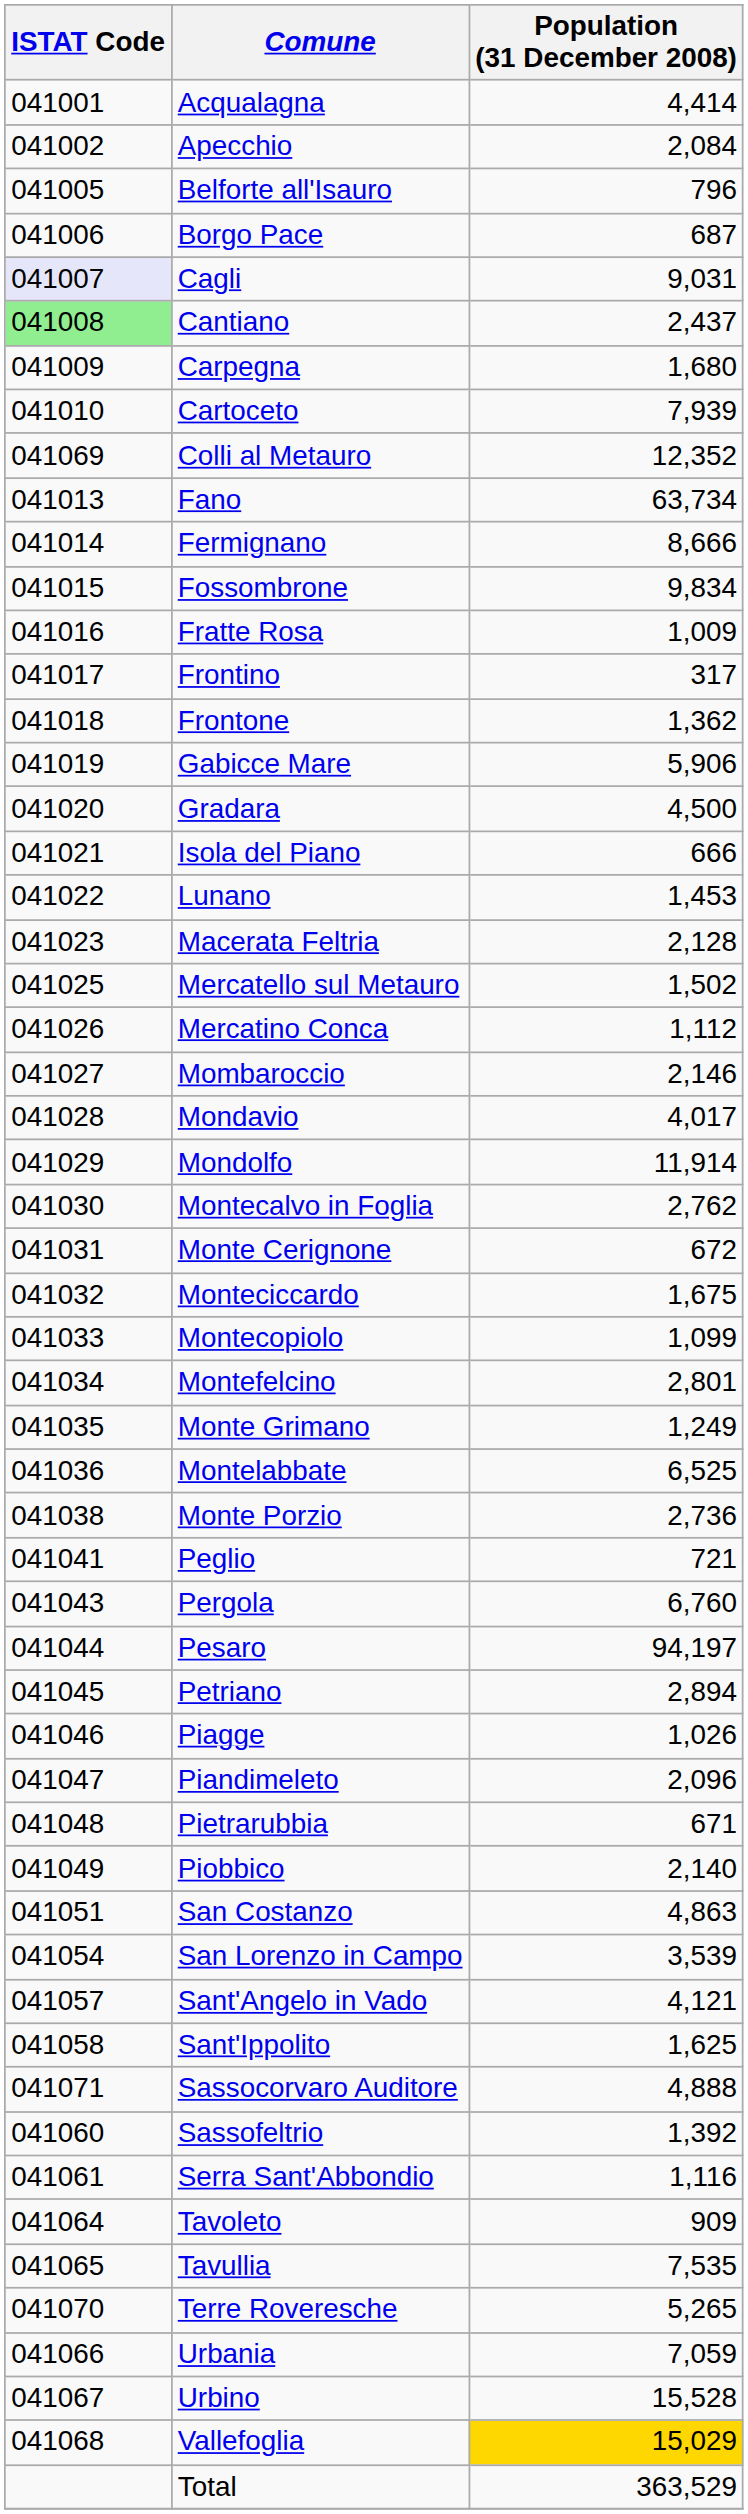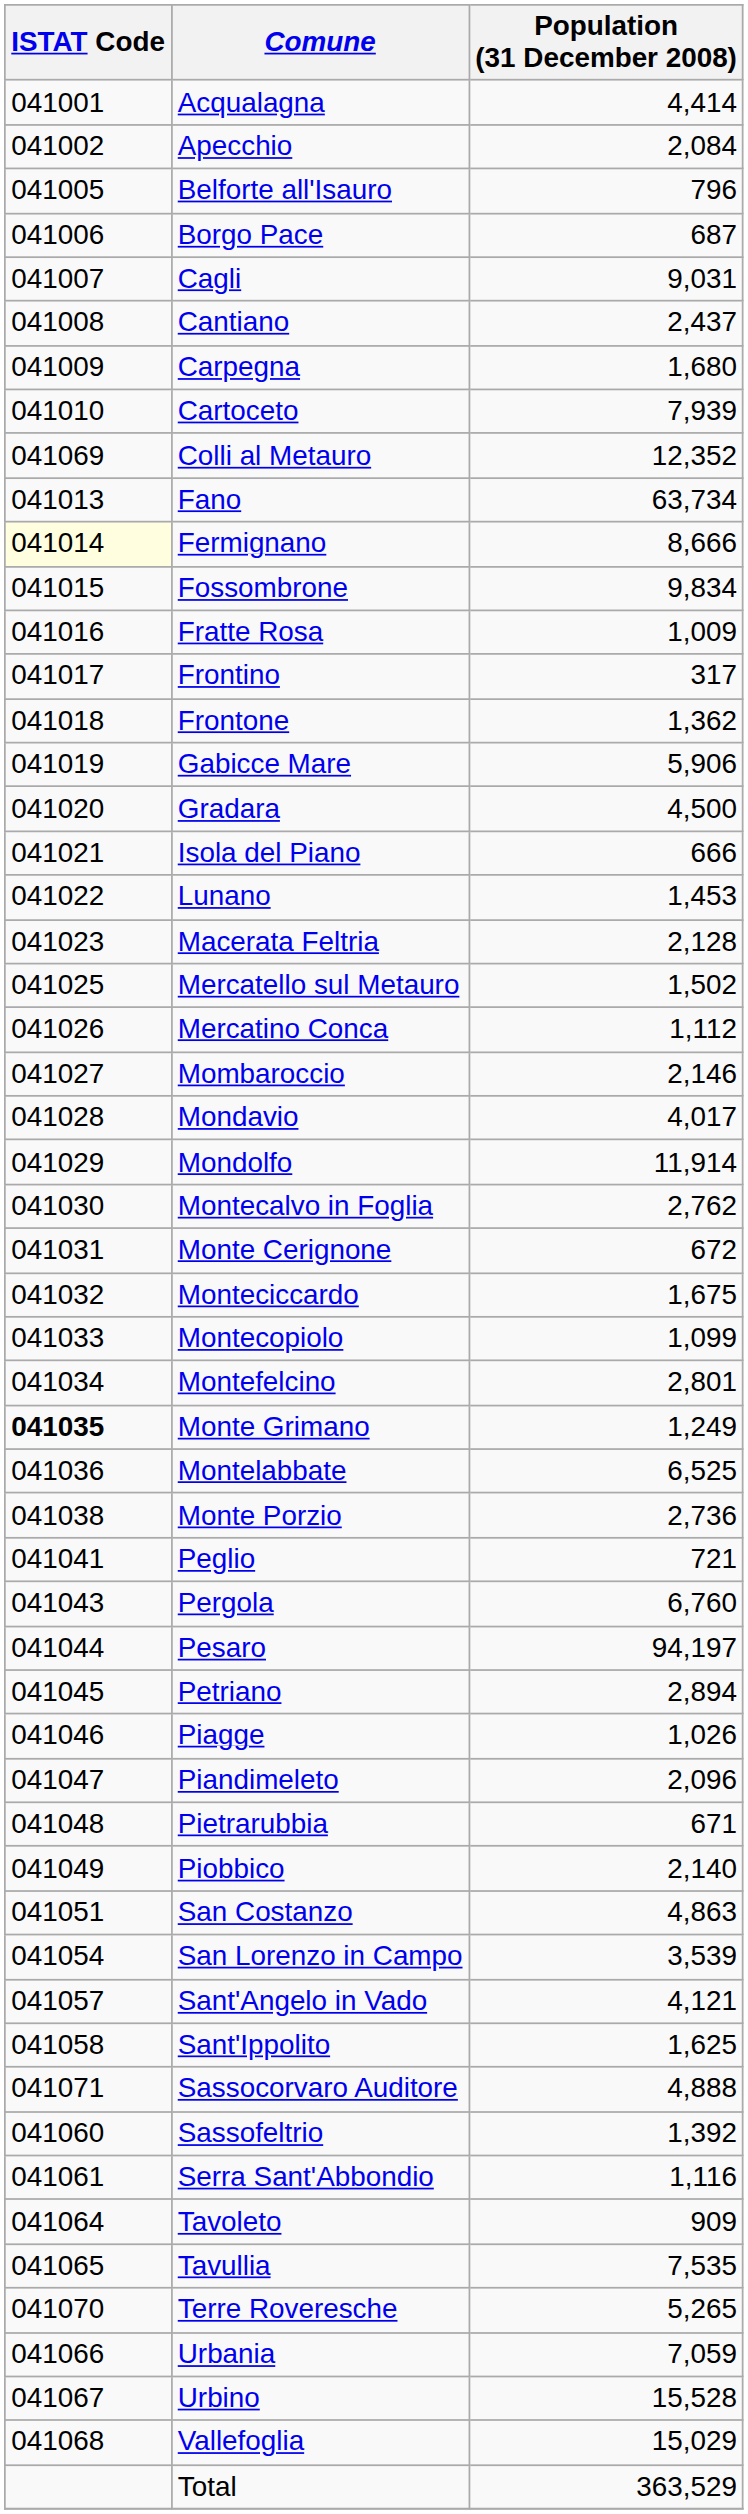Cagli | ISTAT Code: lavender background -> no background
Cantiano | ISTAT Code: lightgreen background -> no background
Fermignano | ISTAT Code: no background -> lightyellow background
Monte Grimano | ISTAT Code: normal -> bold
Vallefoglia | Population (31 December 2008): gold background -> no background
